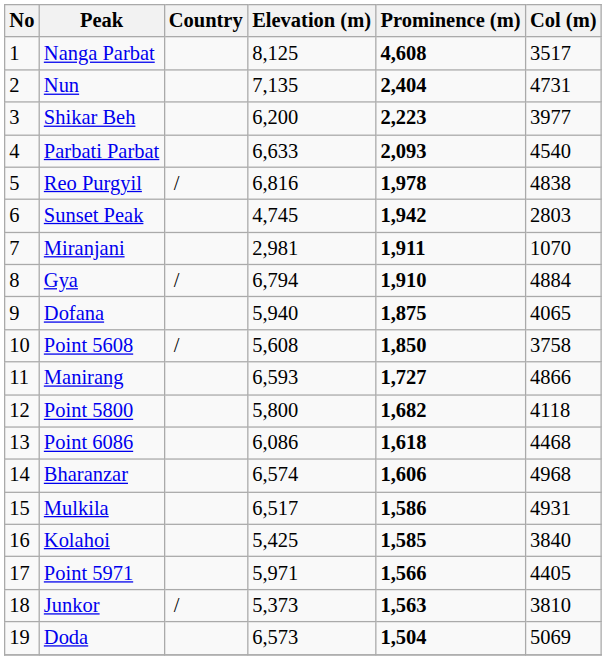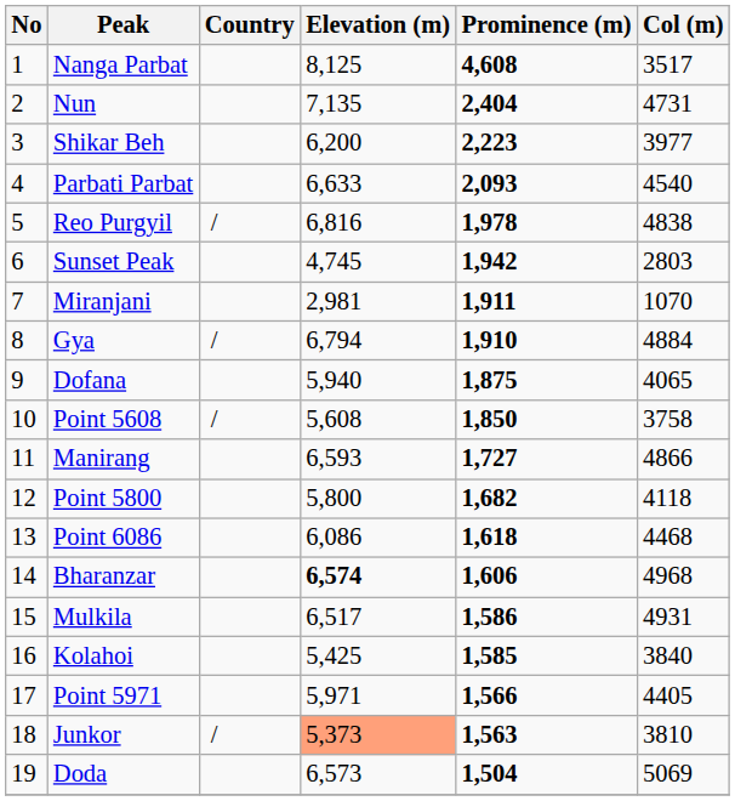Bharanzar | Elevation (m): normal -> bold
Junkor | Elevation (m): no background -> lightsalmon background
